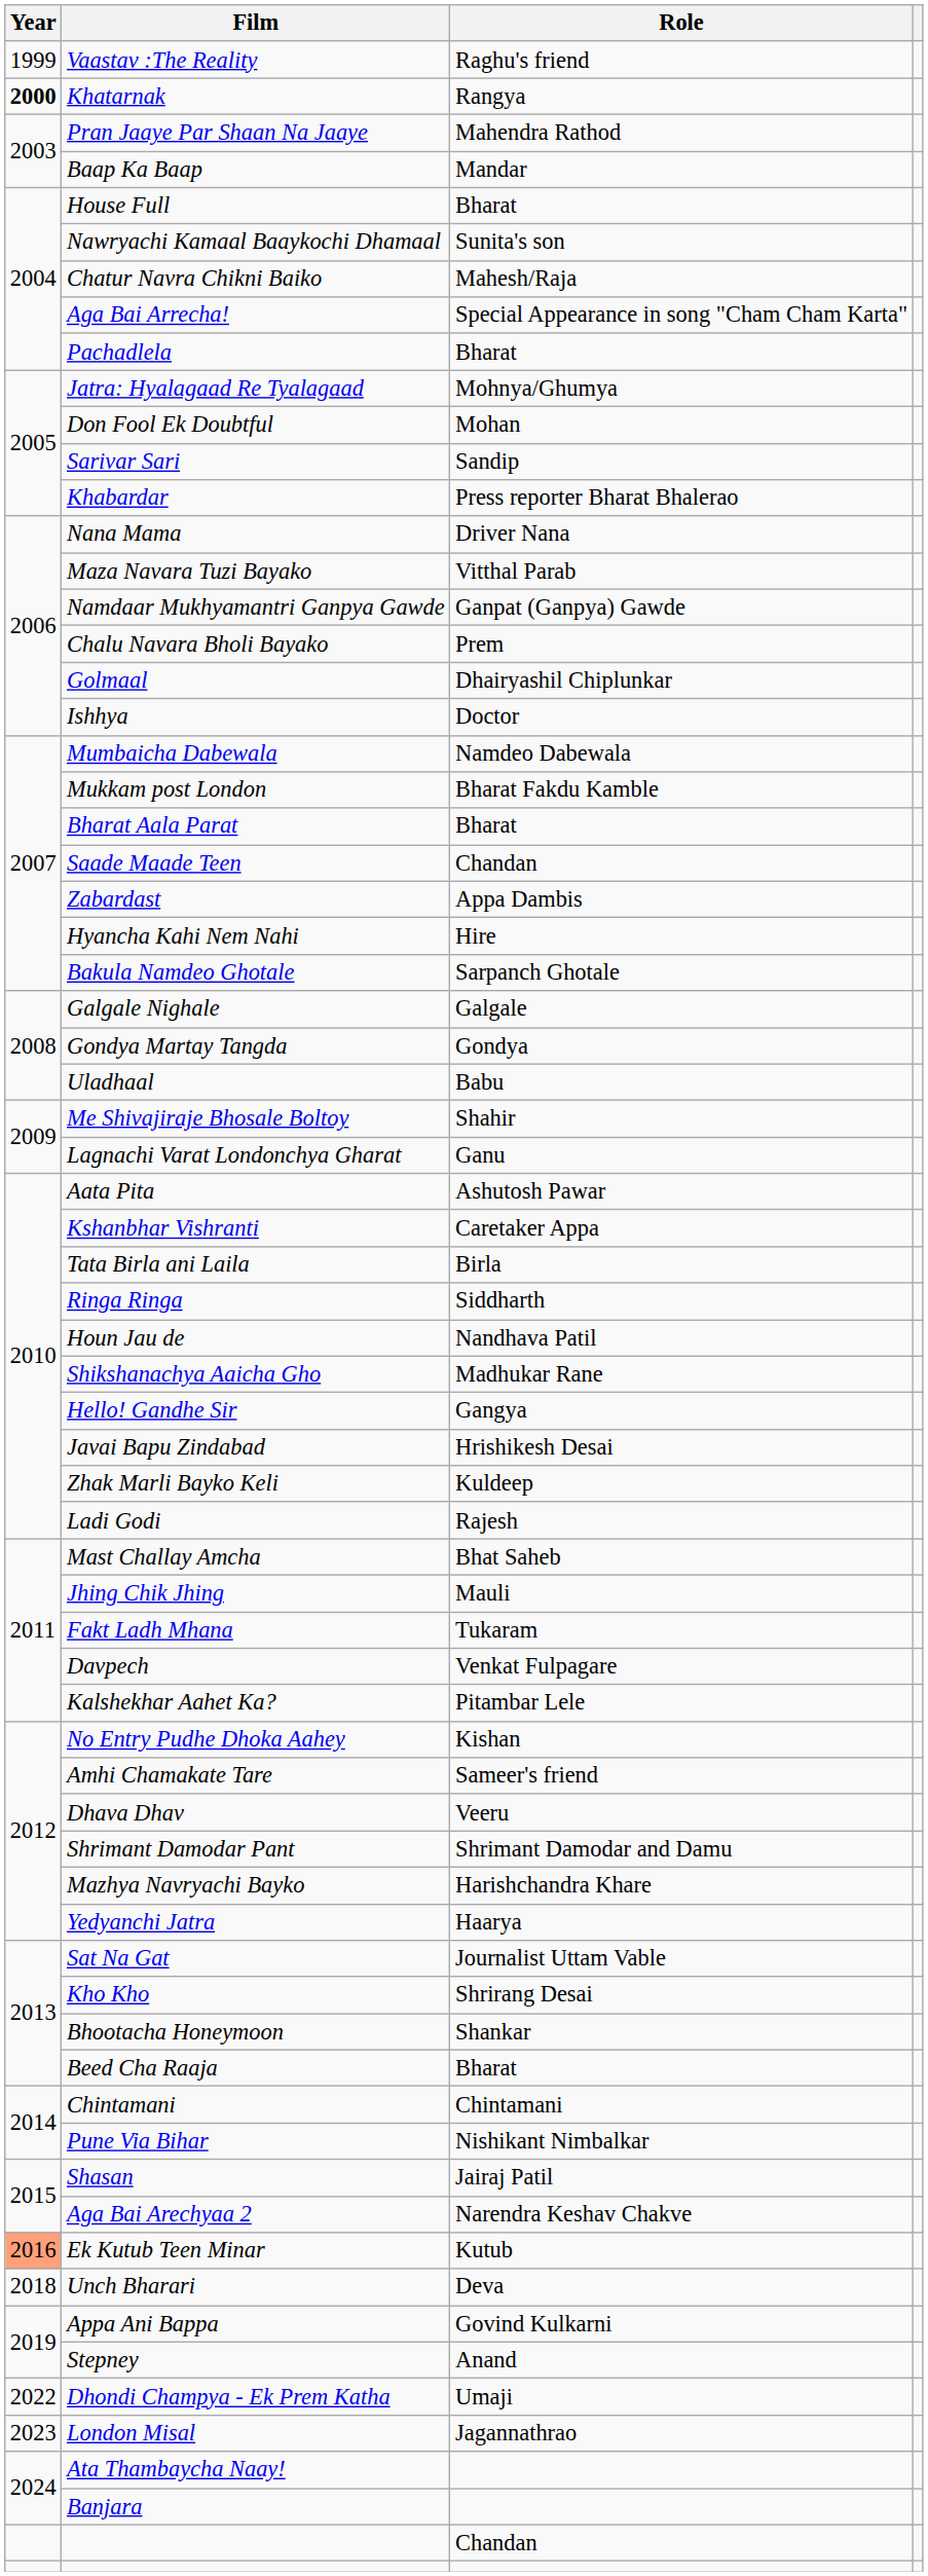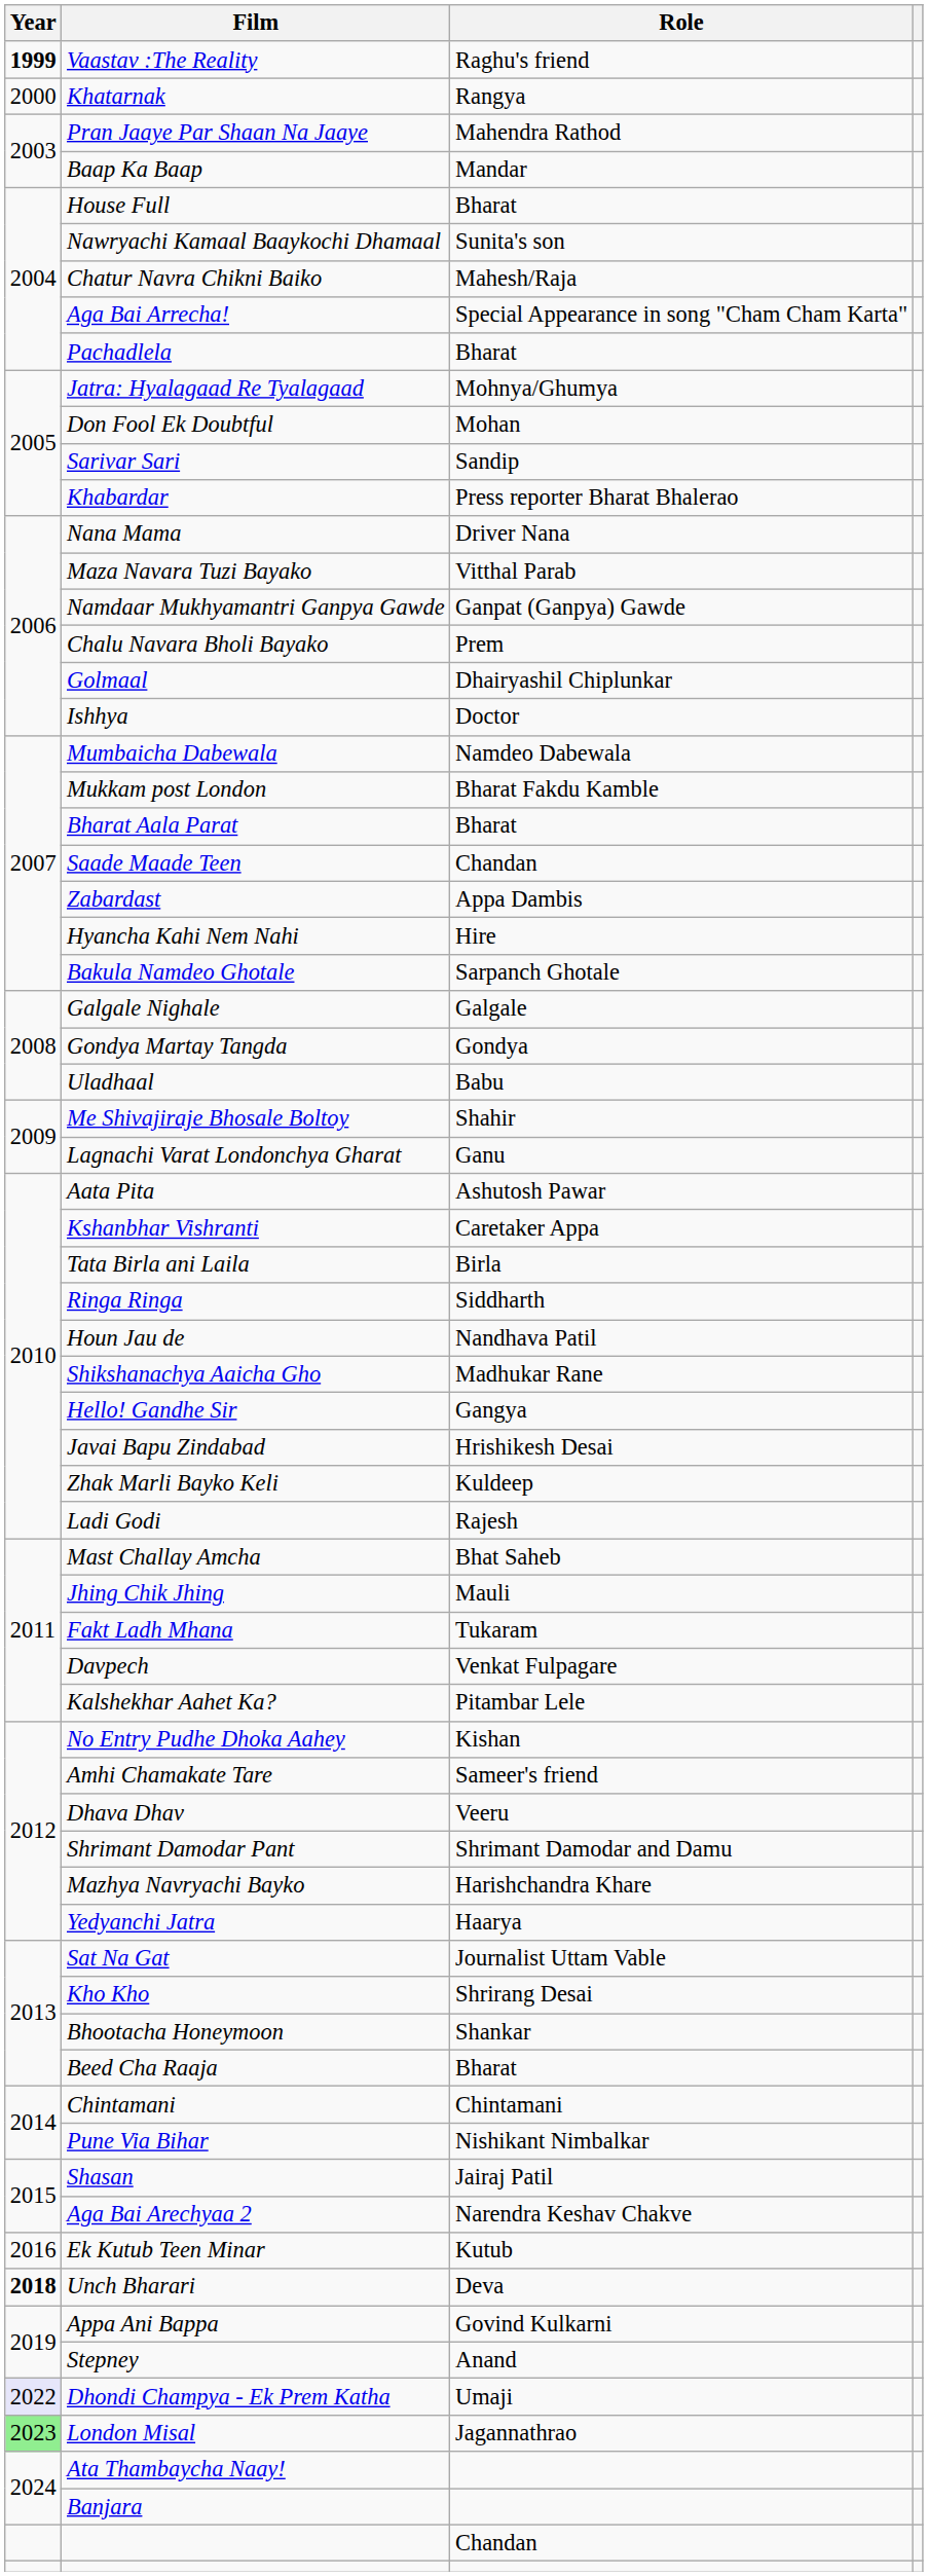Vaastav :The Reality | Year: normal -> bold
Khatarnak | Year: bold -> normal
Ek Kutub Teen Minar | Year: lightsalmon background -> no background
Unch Bharari | Year: normal -> bold
Dhondi Champya - Ek Prem Katha | Year: no background -> lavender background
London Misal | Year: no background -> lightgreen background
